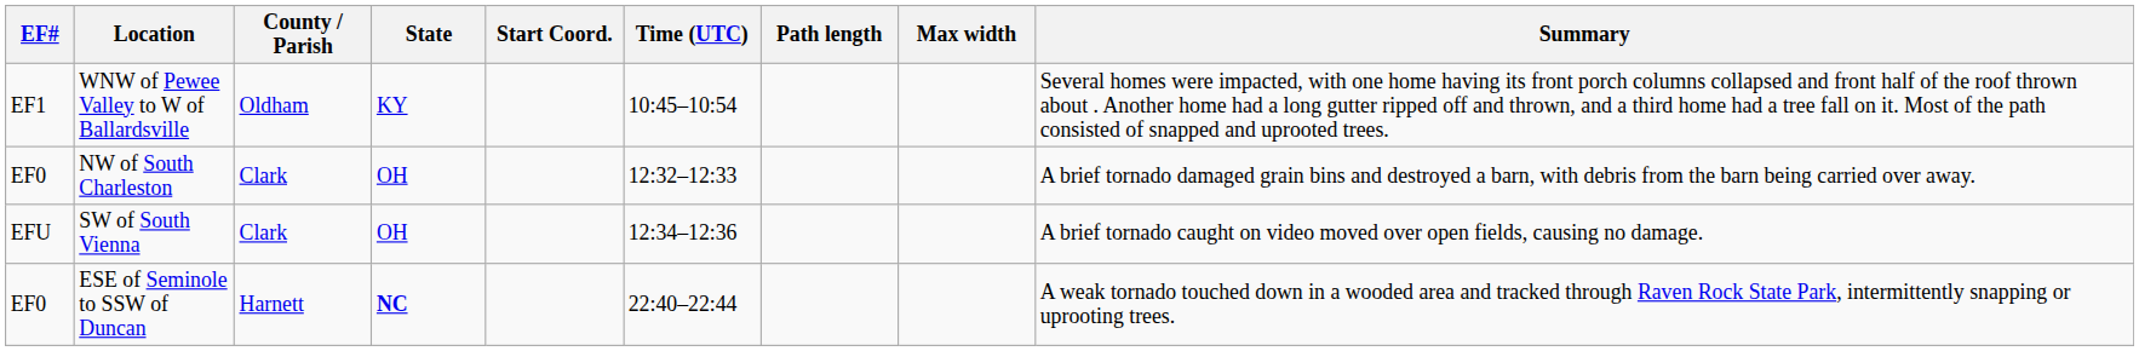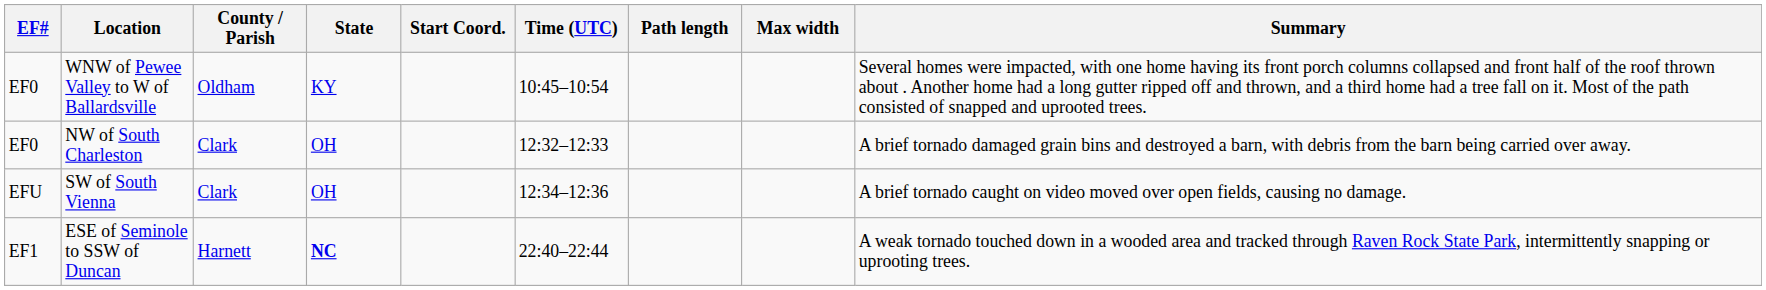WNW of Pewee Valley to W of Ballardsville | EF#: EF1 -> EF0
ESE of Seminole to SSW of Duncan | EF#: EF0 -> EF1
